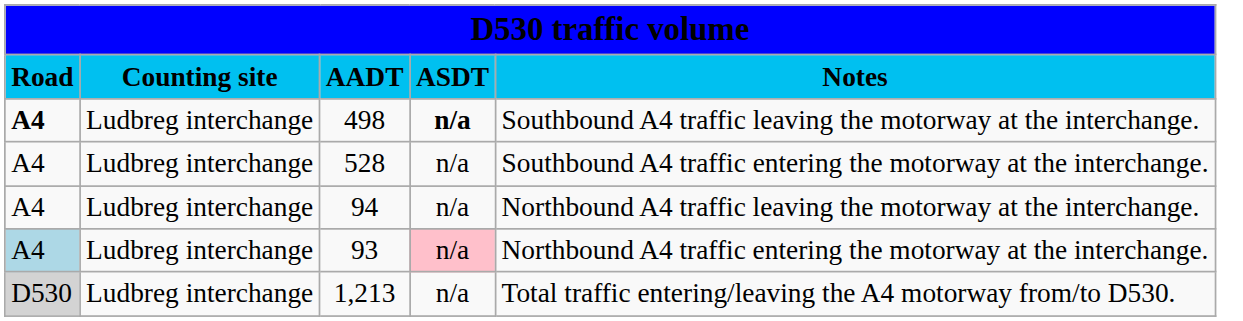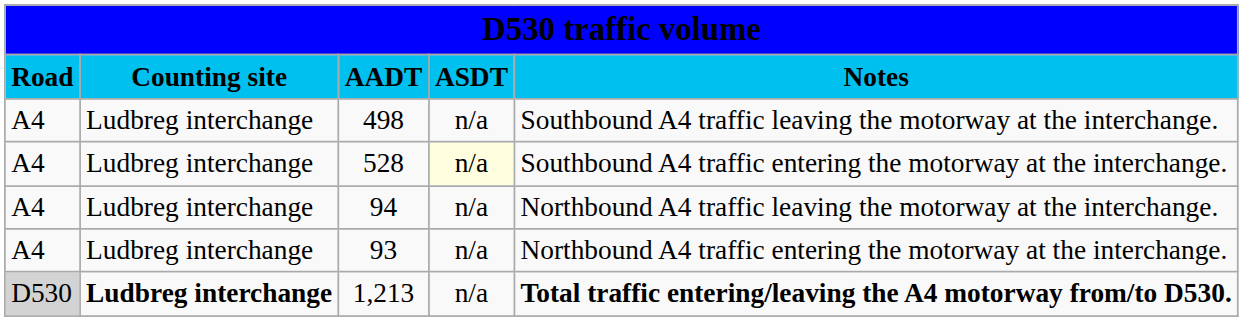498 | column 1: bold -> normal
498 | column 4: bold -> normal
528 | column 4: no background -> lightyellow background
93 | column 1: lightblue background -> no background
93 | column 4: pink background -> no background
1,213 | column 2: normal -> bold
1,213 | column 5: normal -> bold
